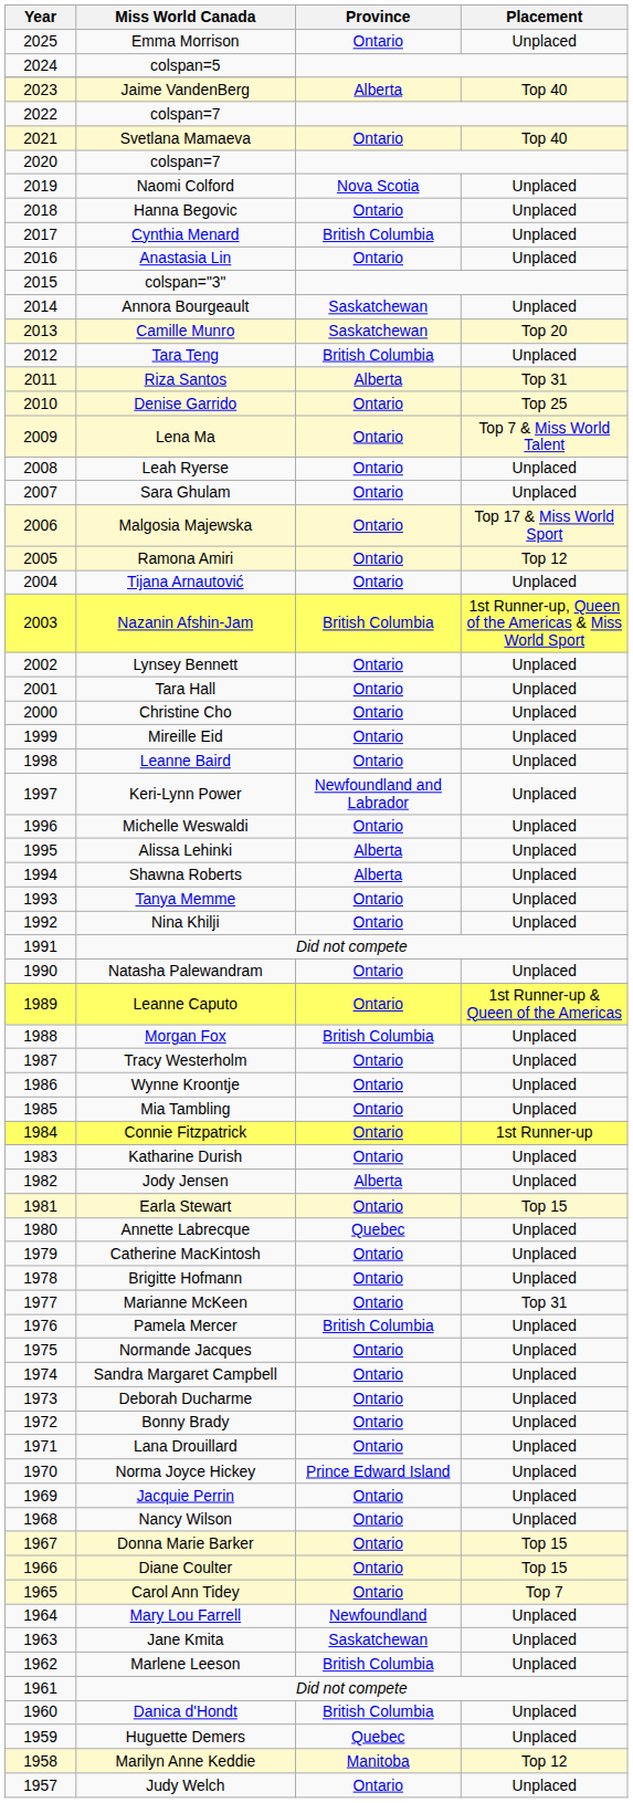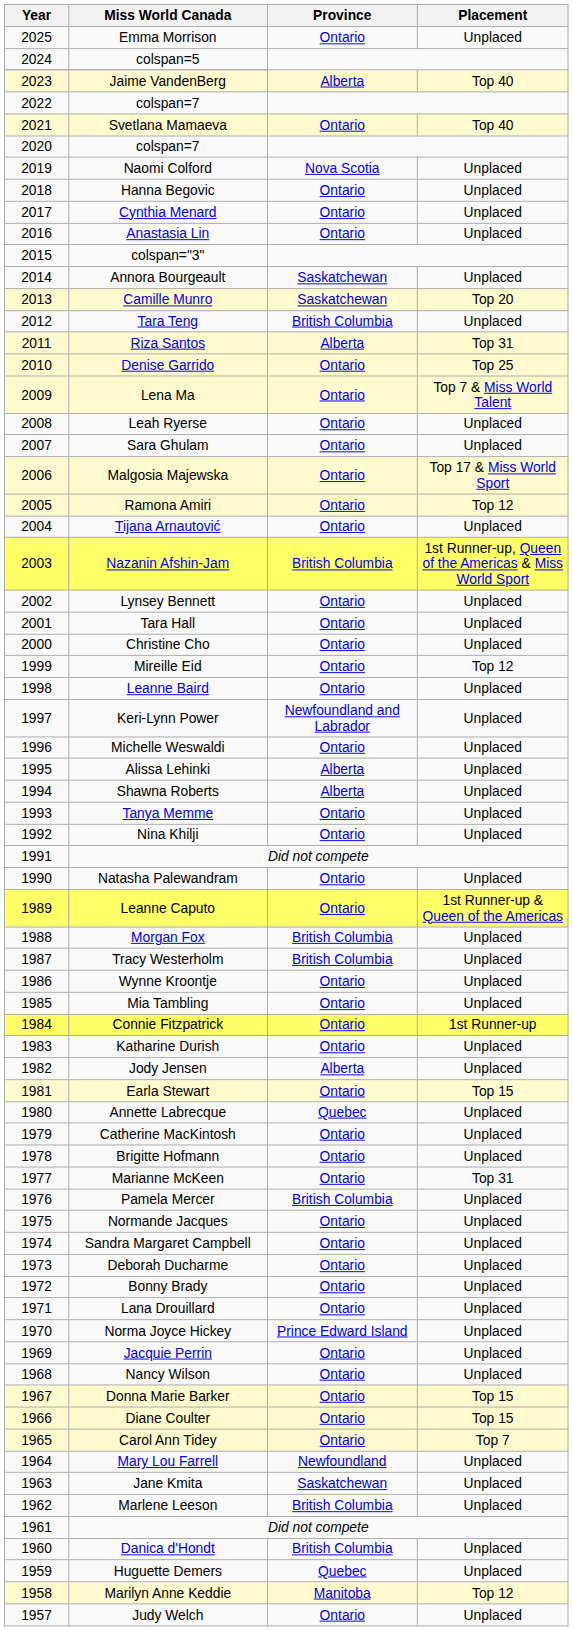Cynthia Menard | Province: British Columbia -> Ontario
Mireille Eid | Placement: Unplaced -> Top 12
Tracy Westerholm | Province: Ontario -> British Columbia
